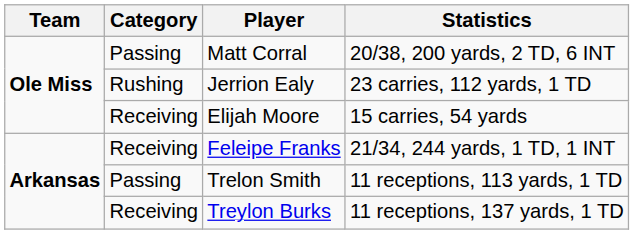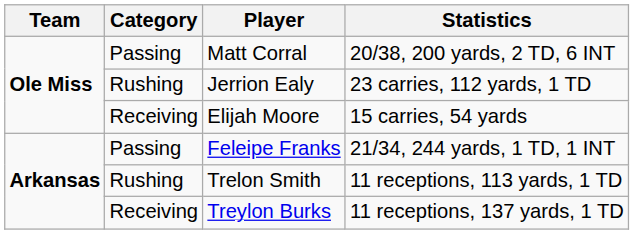Feleipe Franks | Category: Receiving -> Passing
Trelon Smith | Category: Passing -> Rushing
